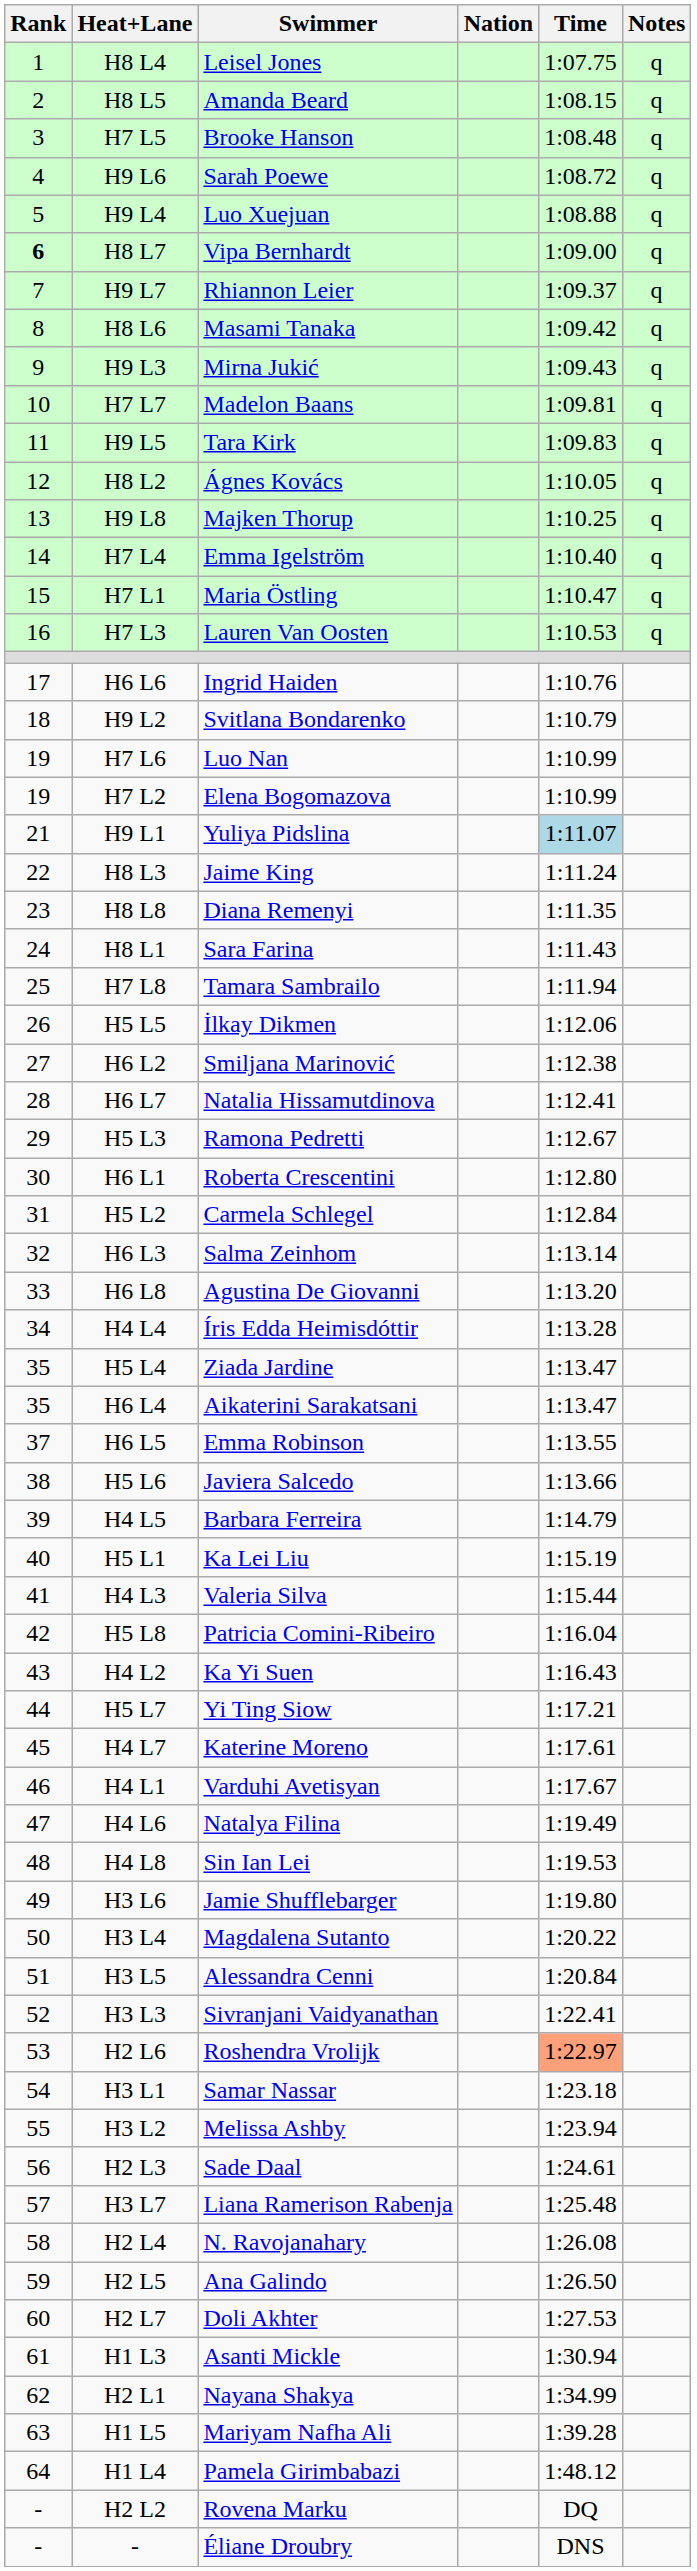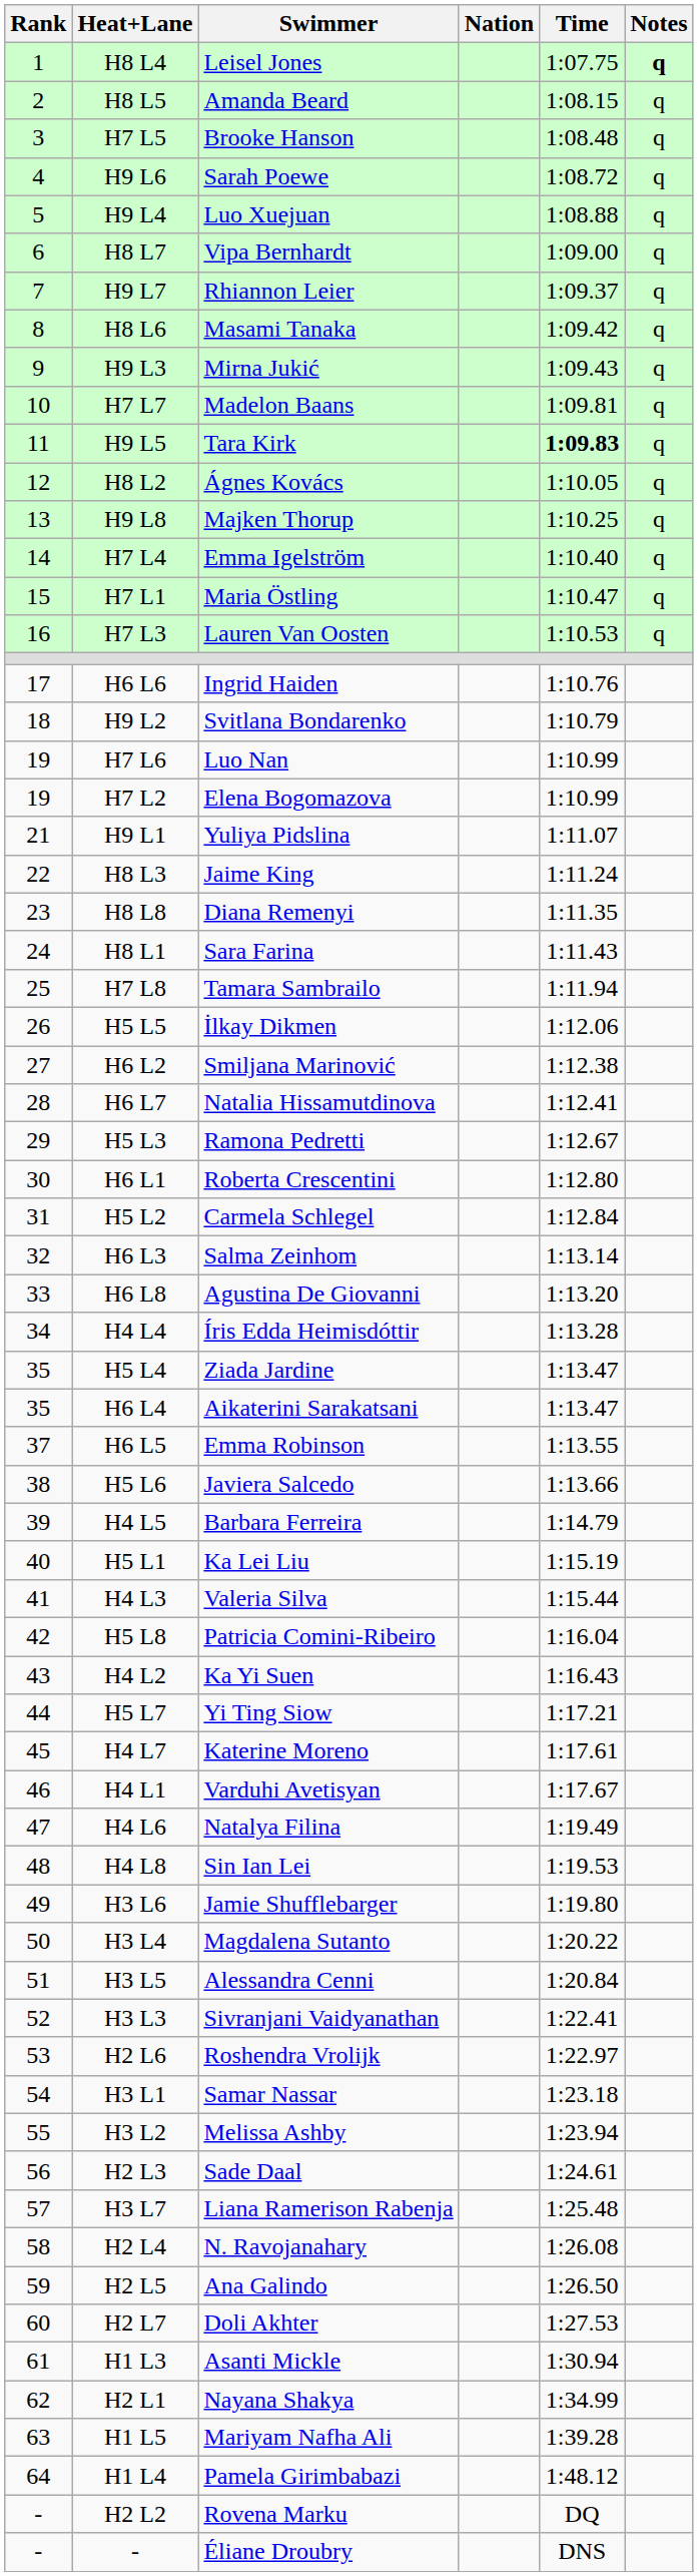H8 L4 | Notes: normal -> bold
H8 L7 | Rank: bold -> normal
H9 L5 | Time: normal -> bold
H9 L1 | Time: lightblue background -> no background
H2 L6 | Time: lightsalmon background -> no background
